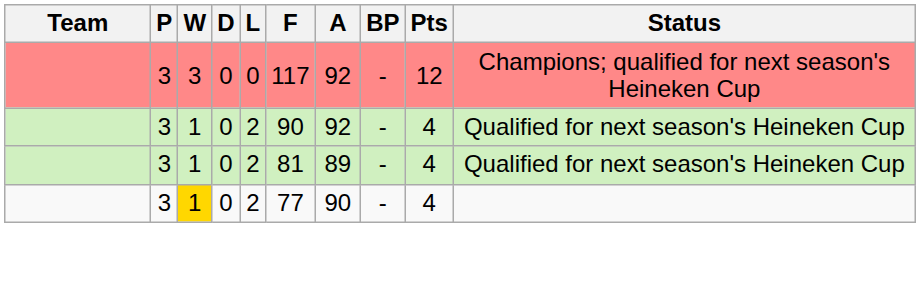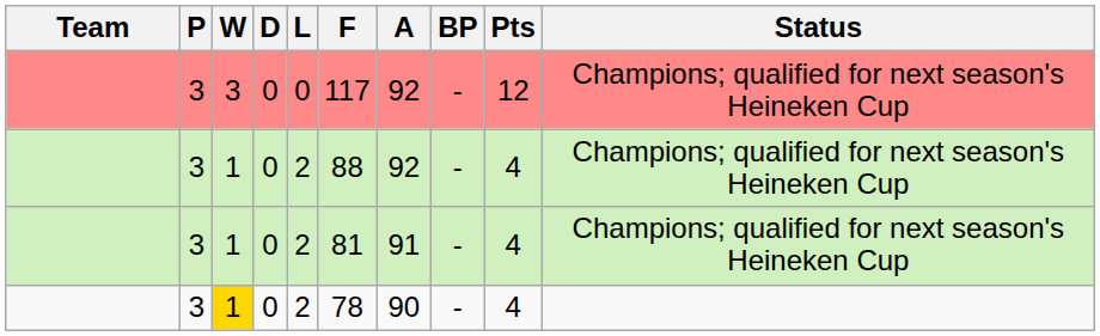row 3 | F: 90 -> 88
row 3 | Status: Qualified for next season's Heineken Cup -> Champions; qualified for next season's Heineken Cup
row 4 | A: 89 -> 91
row 4 | Status: Qualified for next season's Heineken Cup -> Champions; qualified for next season's Heineken Cup
row 5 | F: 77 -> 78
